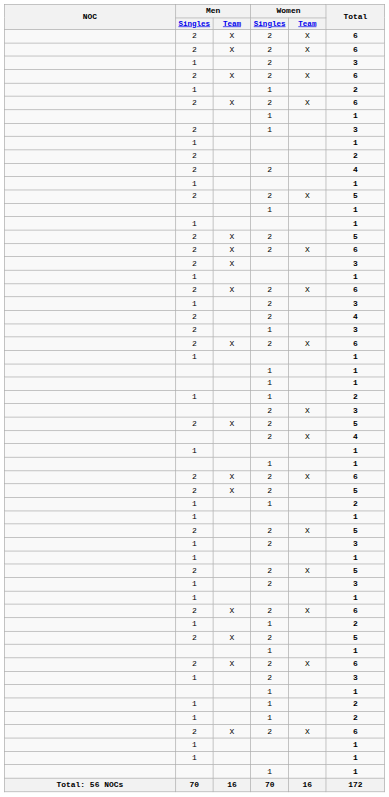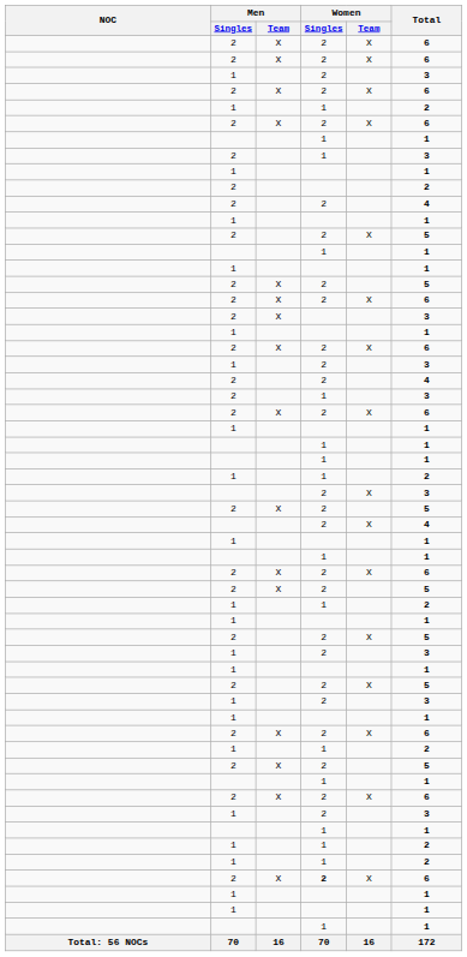row 55 | Women / Singles: normal -> bold
